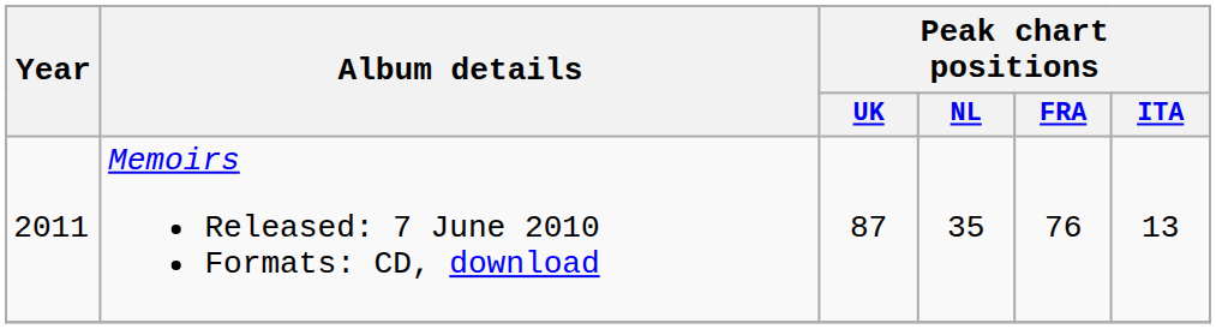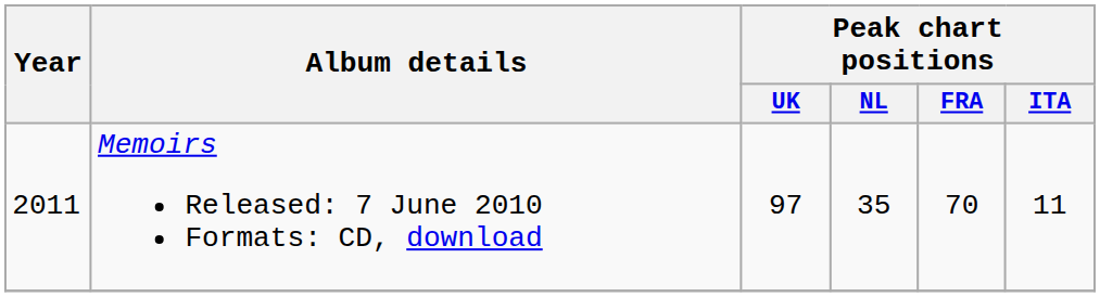Memoirs Released: 7 June 2010 Formats: CD, download | Peak chart positions / UK: 87 -> 97
Memoirs Released: 7 June 2010 Formats: CD, download | Peak chart positions / FRA: 76 -> 70
Memoirs Released: 7 June 2010 Formats: CD, download | Peak chart positions / ITA: 13 -> 11
